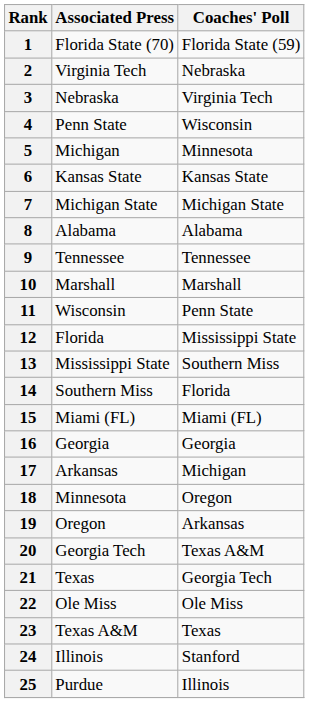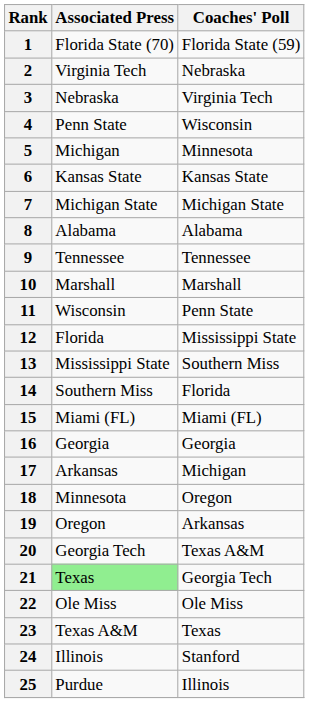21 | Associated Press: no background -> lightgreen background
